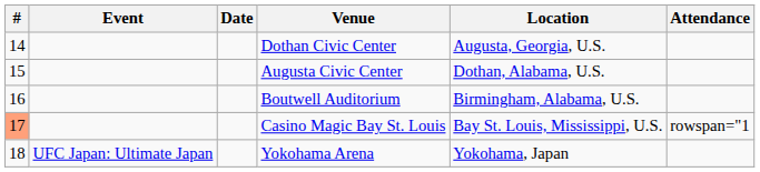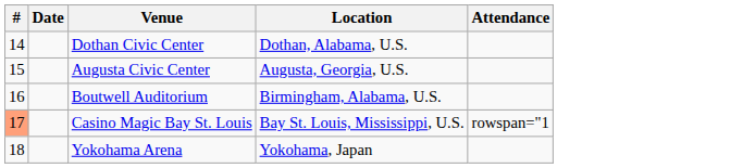- column: Event | UFC Japan: Ultimate Japan
Dothan Civic Center | Location: Augusta, Georgia, U.S. -> Dothan, Alabama, U.S.
Augusta Civic Center | Location: Dothan, Alabama, U.S. -> Augusta, Georgia, U.S.
